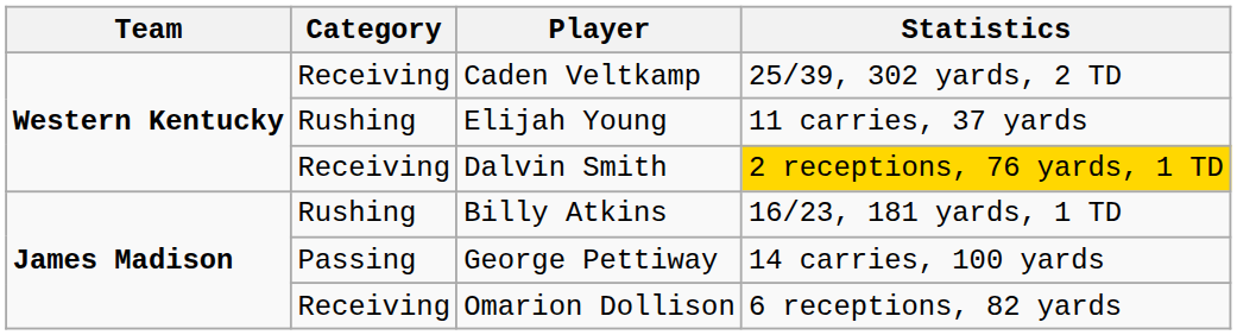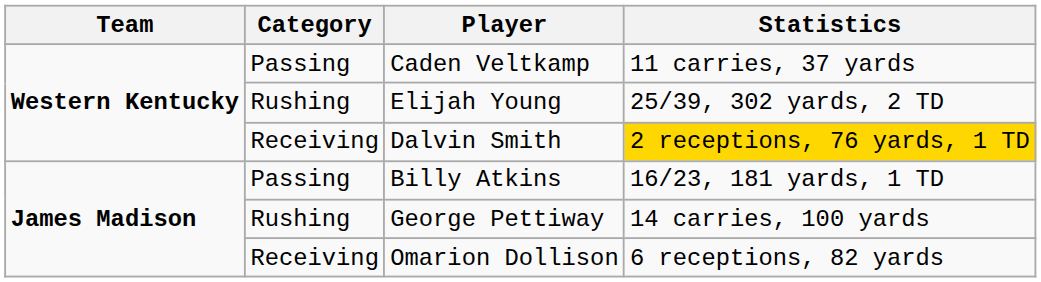Caden Veltkamp | Category: Receiving -> Passing
Caden Veltkamp | Statistics: 25/39, 302 yards, 2 TD -> 11 carries, 37 yards
Elijah Young | Statistics: 11 carries, 37 yards -> 25/39, 302 yards, 2 TD
Billy Atkins | Category: Rushing -> Passing
George Pettiway | Category: Passing -> Rushing
